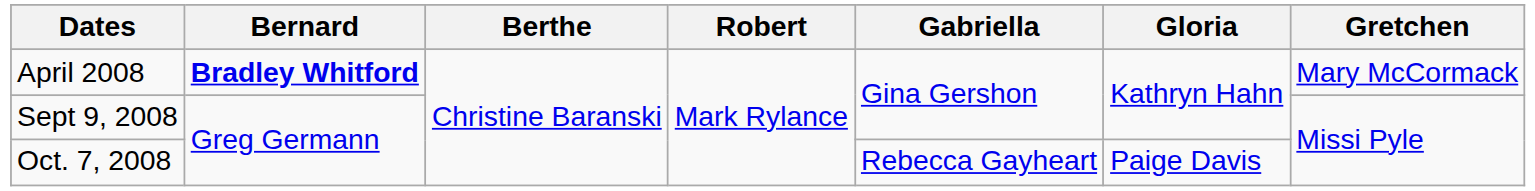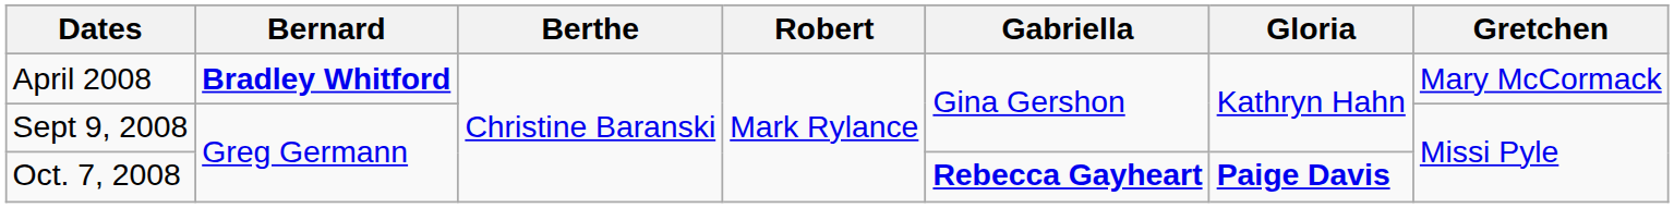Oct. 7, 2008 | Gabriella: normal -> bold
Oct. 7, 2008 | Gloria: normal -> bold
